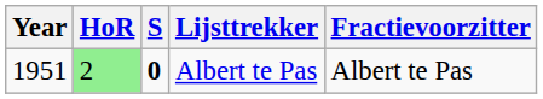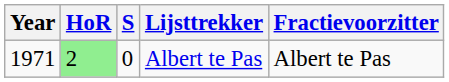row 2 | Year: 1951 -> 1971
row 2 | S: bold -> normal
